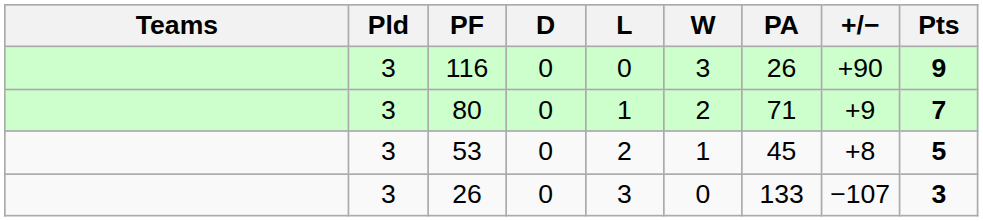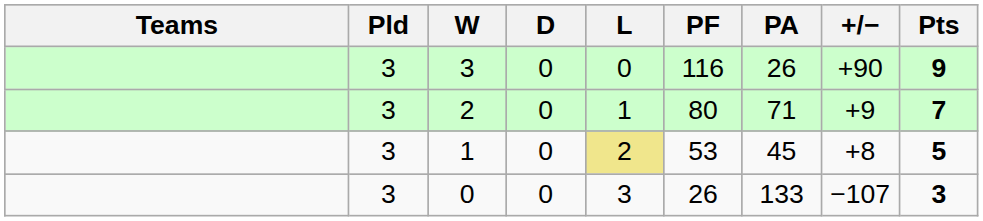columns swapped: W <-> PF
row 4 | L: no background -> khaki background
